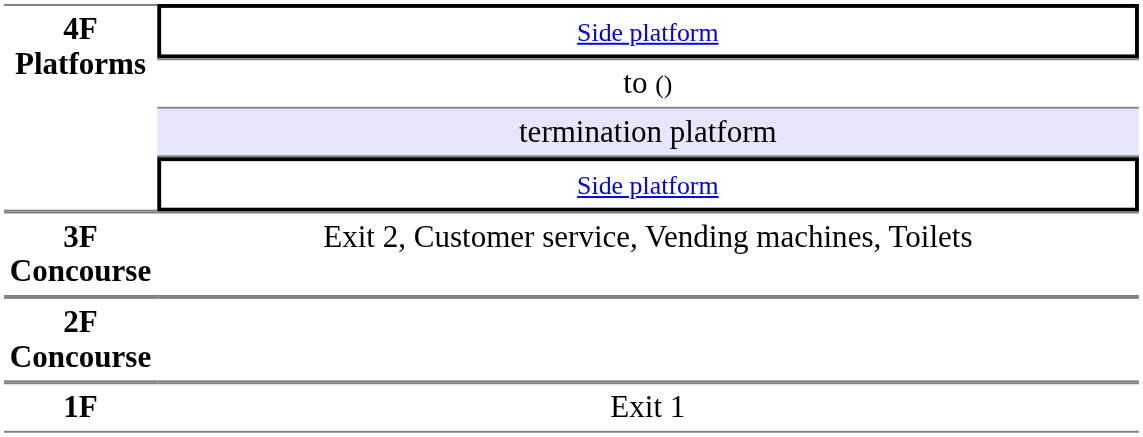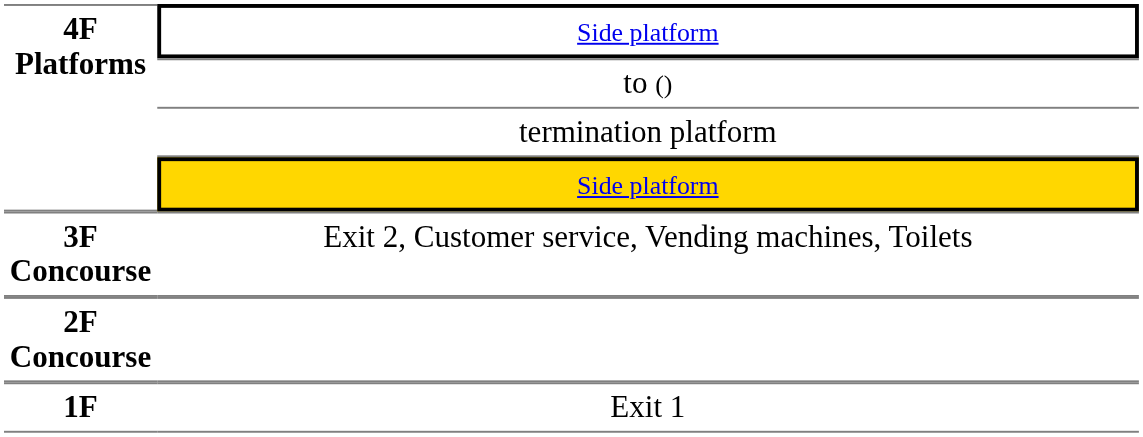row 3 | column 2: lavender background -> no background
row 4 | column 2: no background -> gold background
